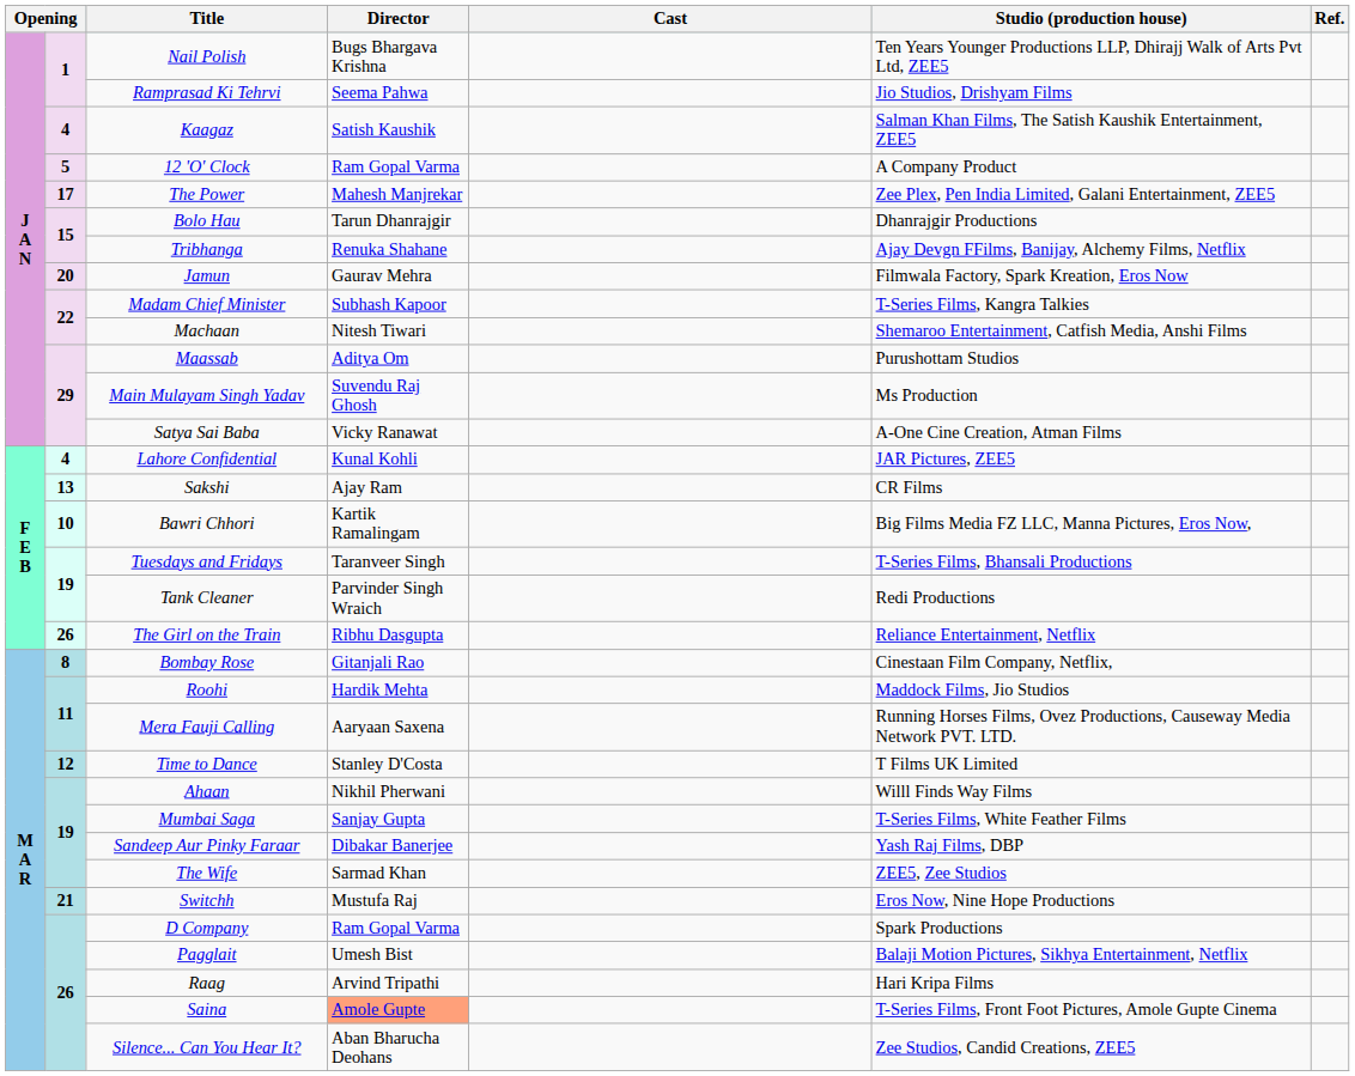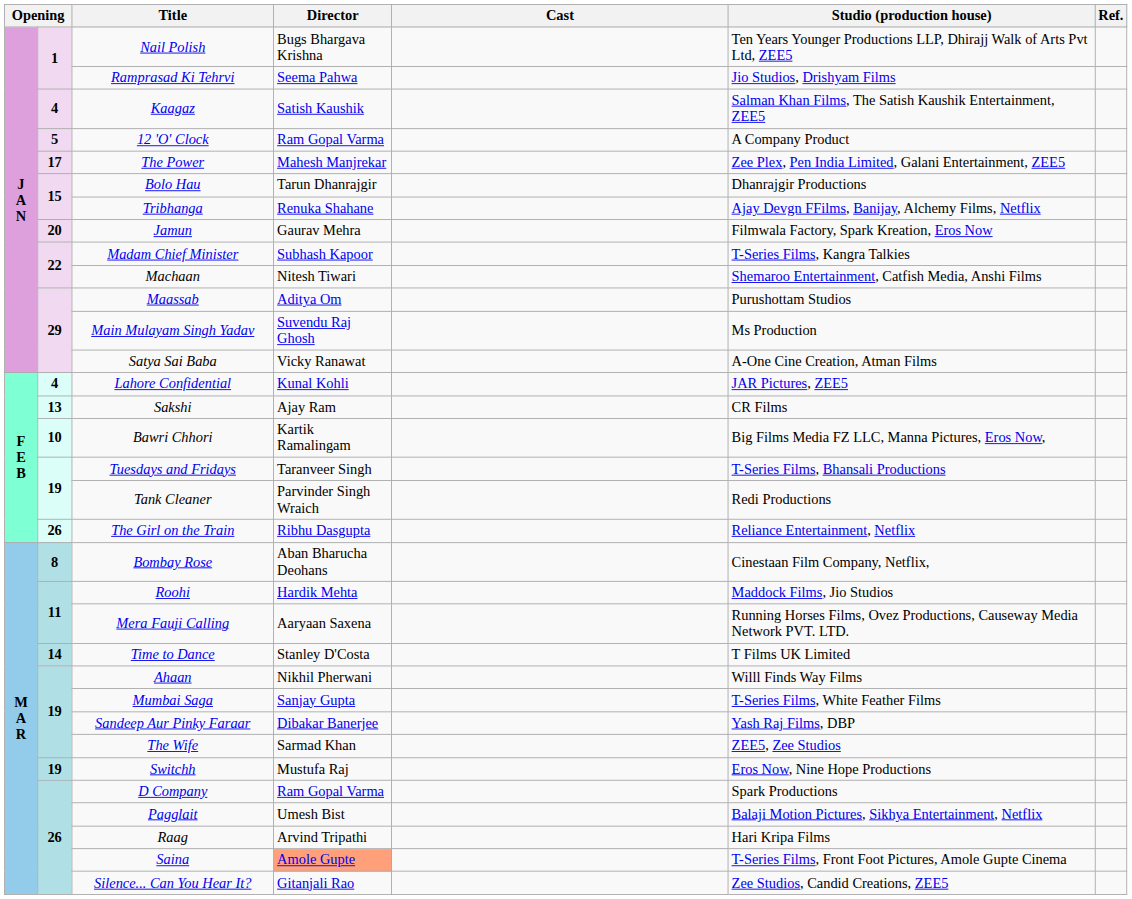Bombay Rose | Director: Gitanjali Rao -> Aban Bharucha Deohans
Time to Dance | column 2: 12 -> 14
Switchh | column 2: 21 -> 19
Silence... Can You Hear It? | Director: Aban Bharucha Deohans -> Gitanjali Rao
